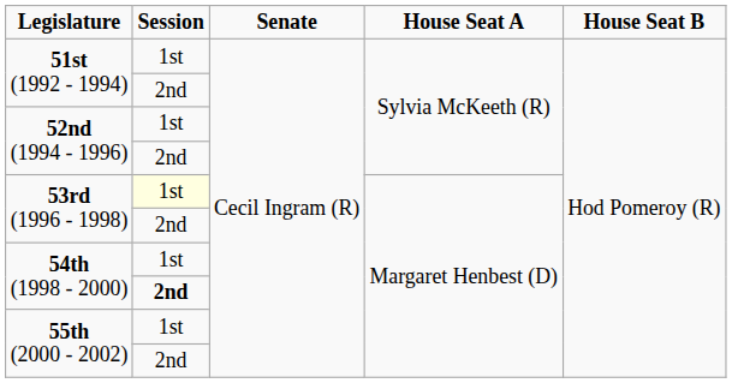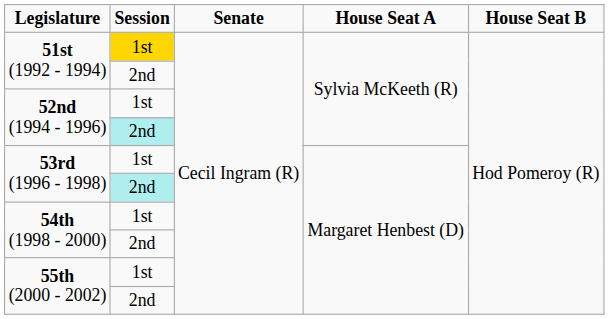51st (1992 - 1994) / 1st | Session: no background -> gold background
52nd (1994 - 1996) / 2nd | Session: no background -> paleturquoise background
53rd (1996 - 1998) / 1st | Session: lightyellow background -> no background
53rd (1996 - 1998) / 2nd | Session: no background -> paleturquoise background
54th (1998 - 2000) / 2nd | Session: bold -> normal
